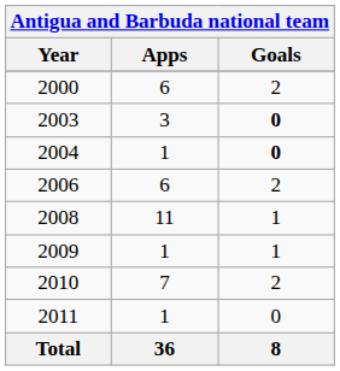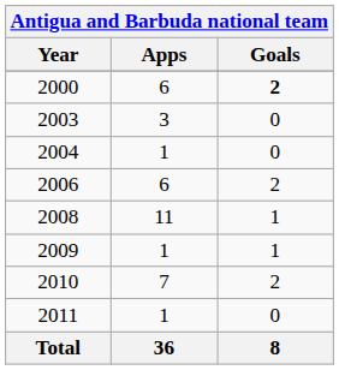2000 | Goals: normal -> bold
2003 | Goals: bold -> normal
2004 | Goals: bold -> normal
